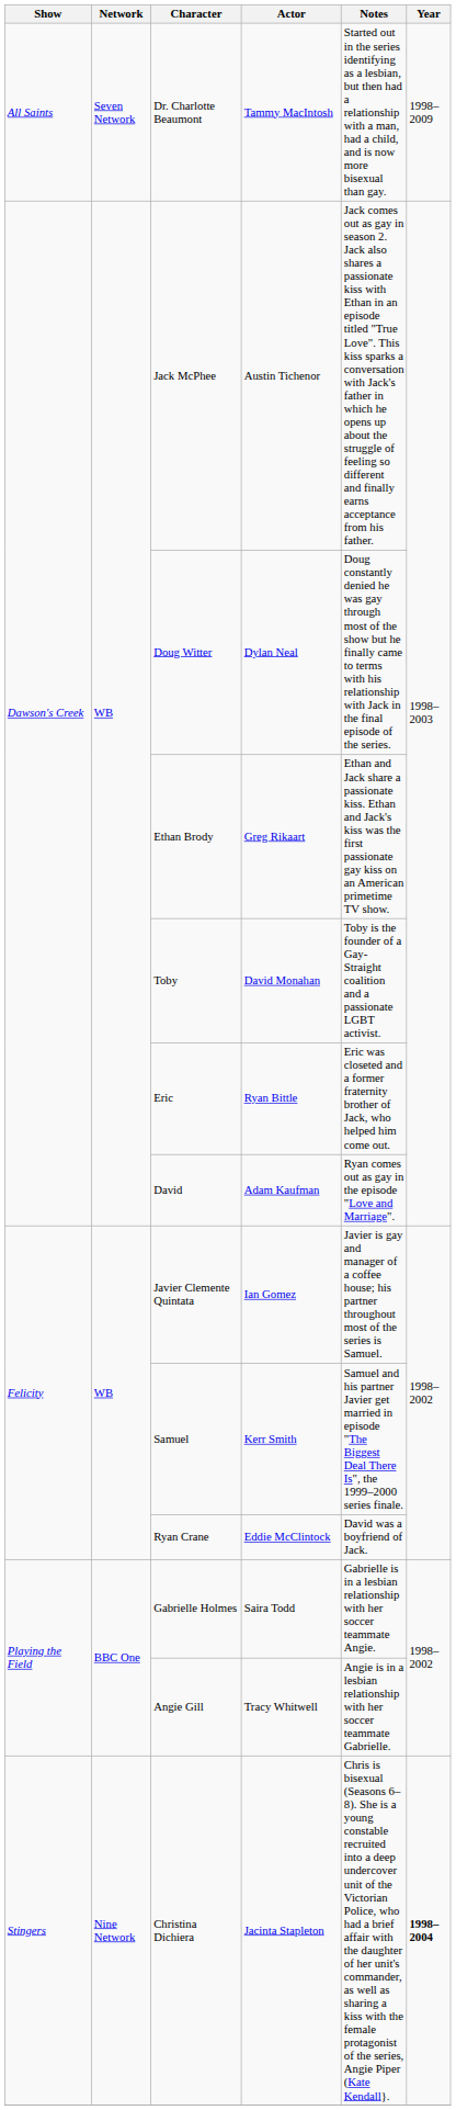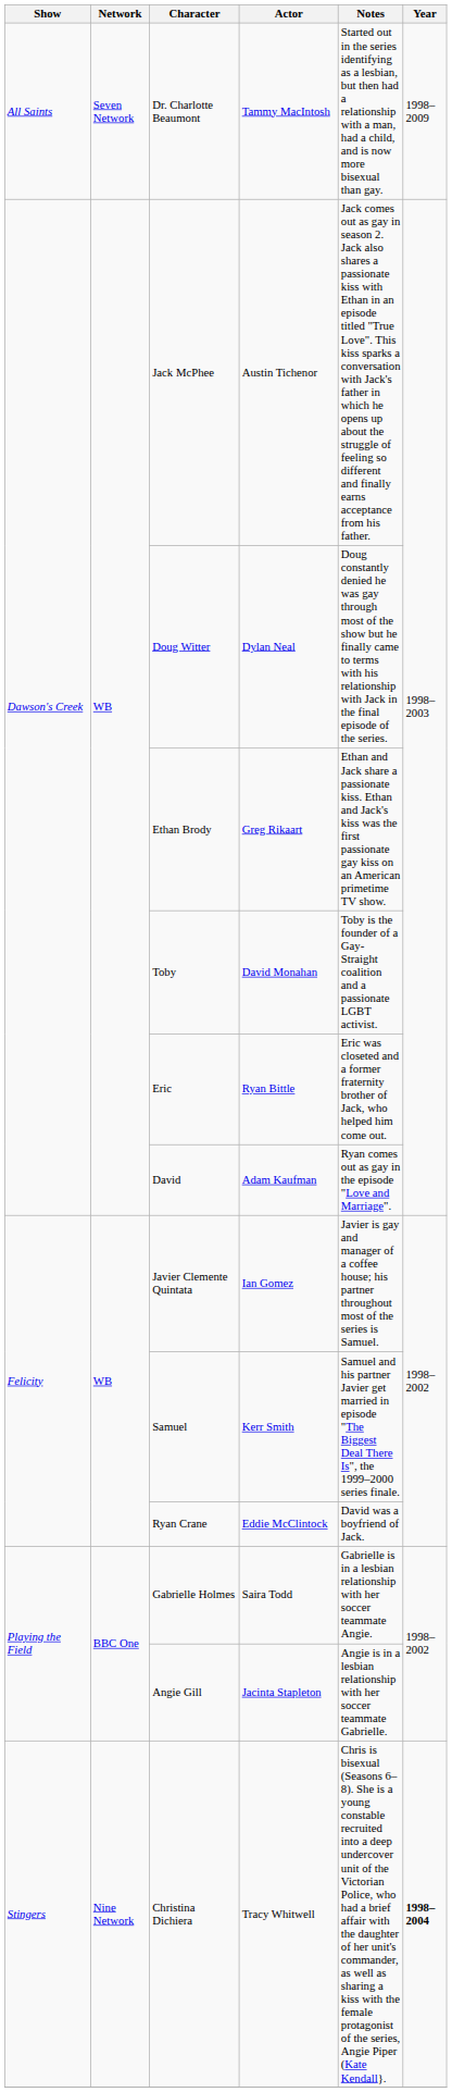Angie Gill | Actor: Tracy Whitwell -> Jacinta Stapleton
Christina Dichiera | Actor: Jacinta Stapleton -> Tracy Whitwell
